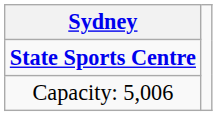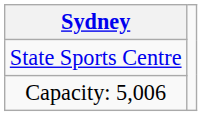State Sports Centre | Sydney: bold -> normal
